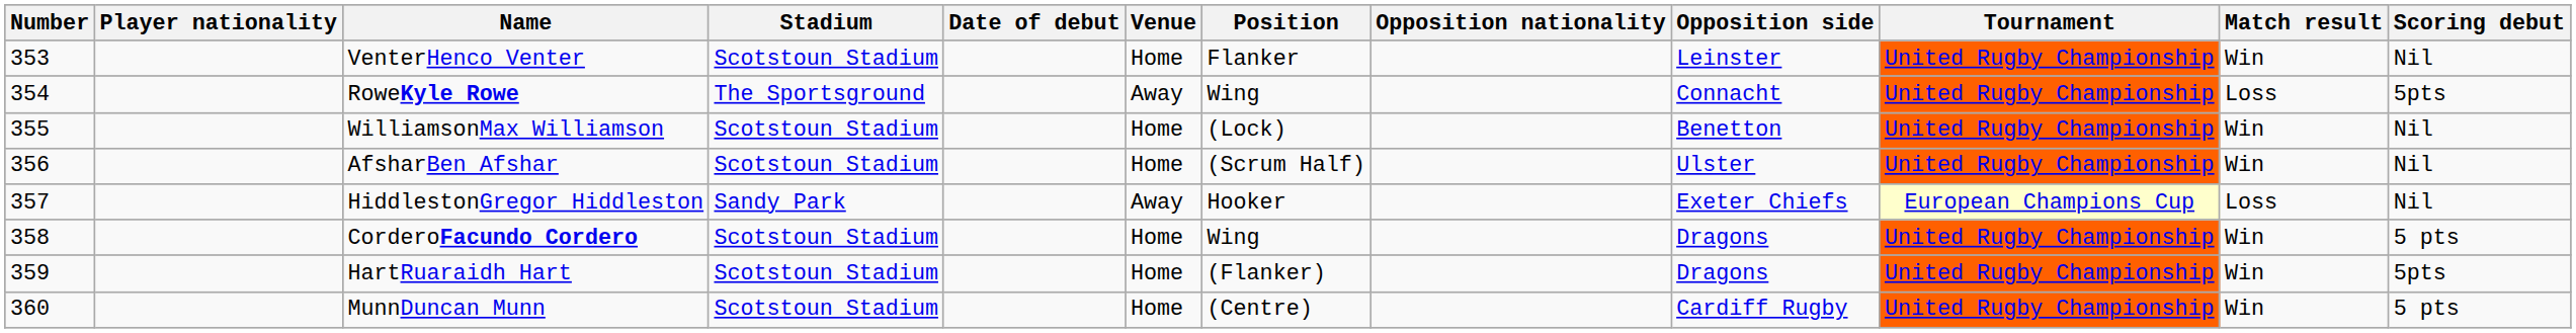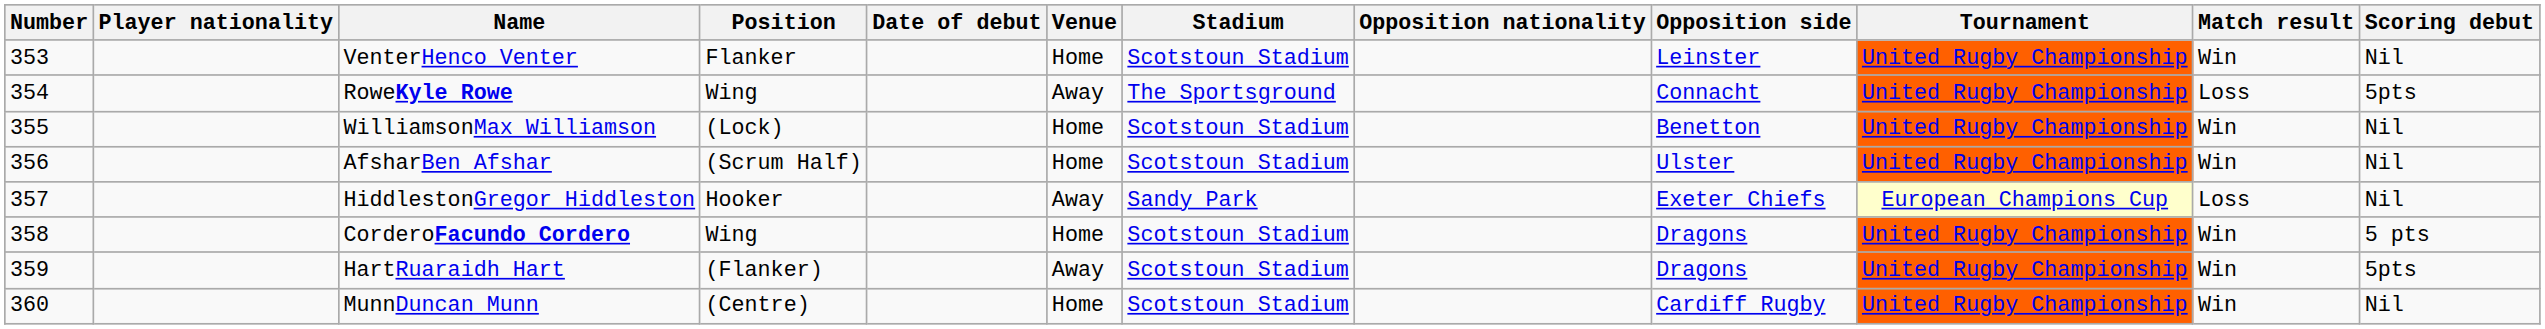columns swapped: Position <-> Stadium
HartRuaraidh Hart | Venue: Home -> Away
MunnDuncan Munn | Scoring debut: 5 pts -> Nil
